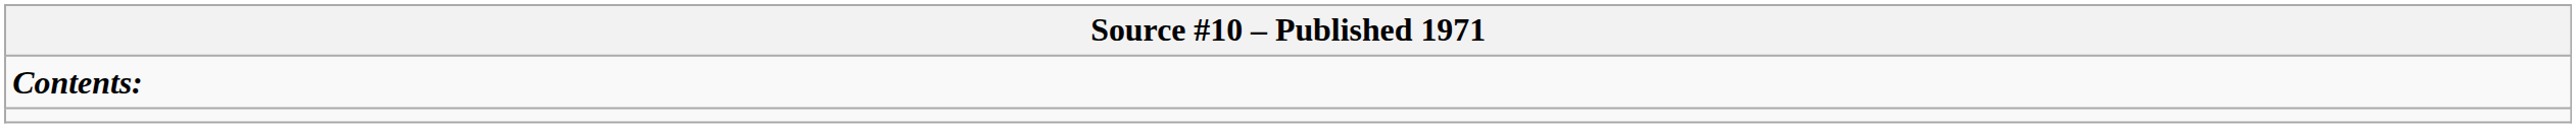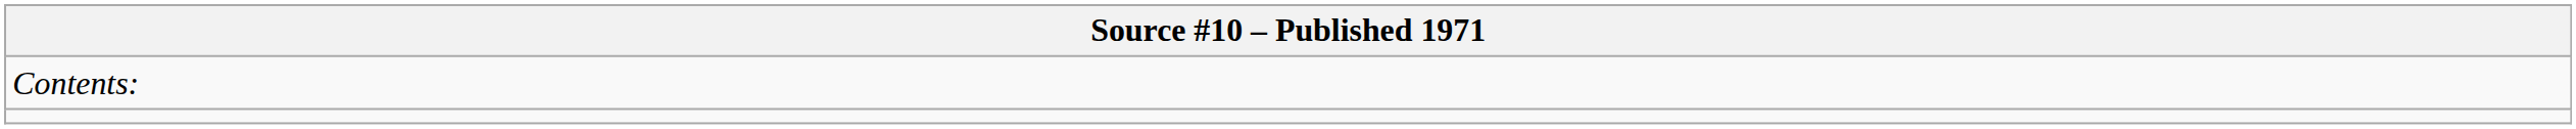row 2 | column 1: bold -> normal
